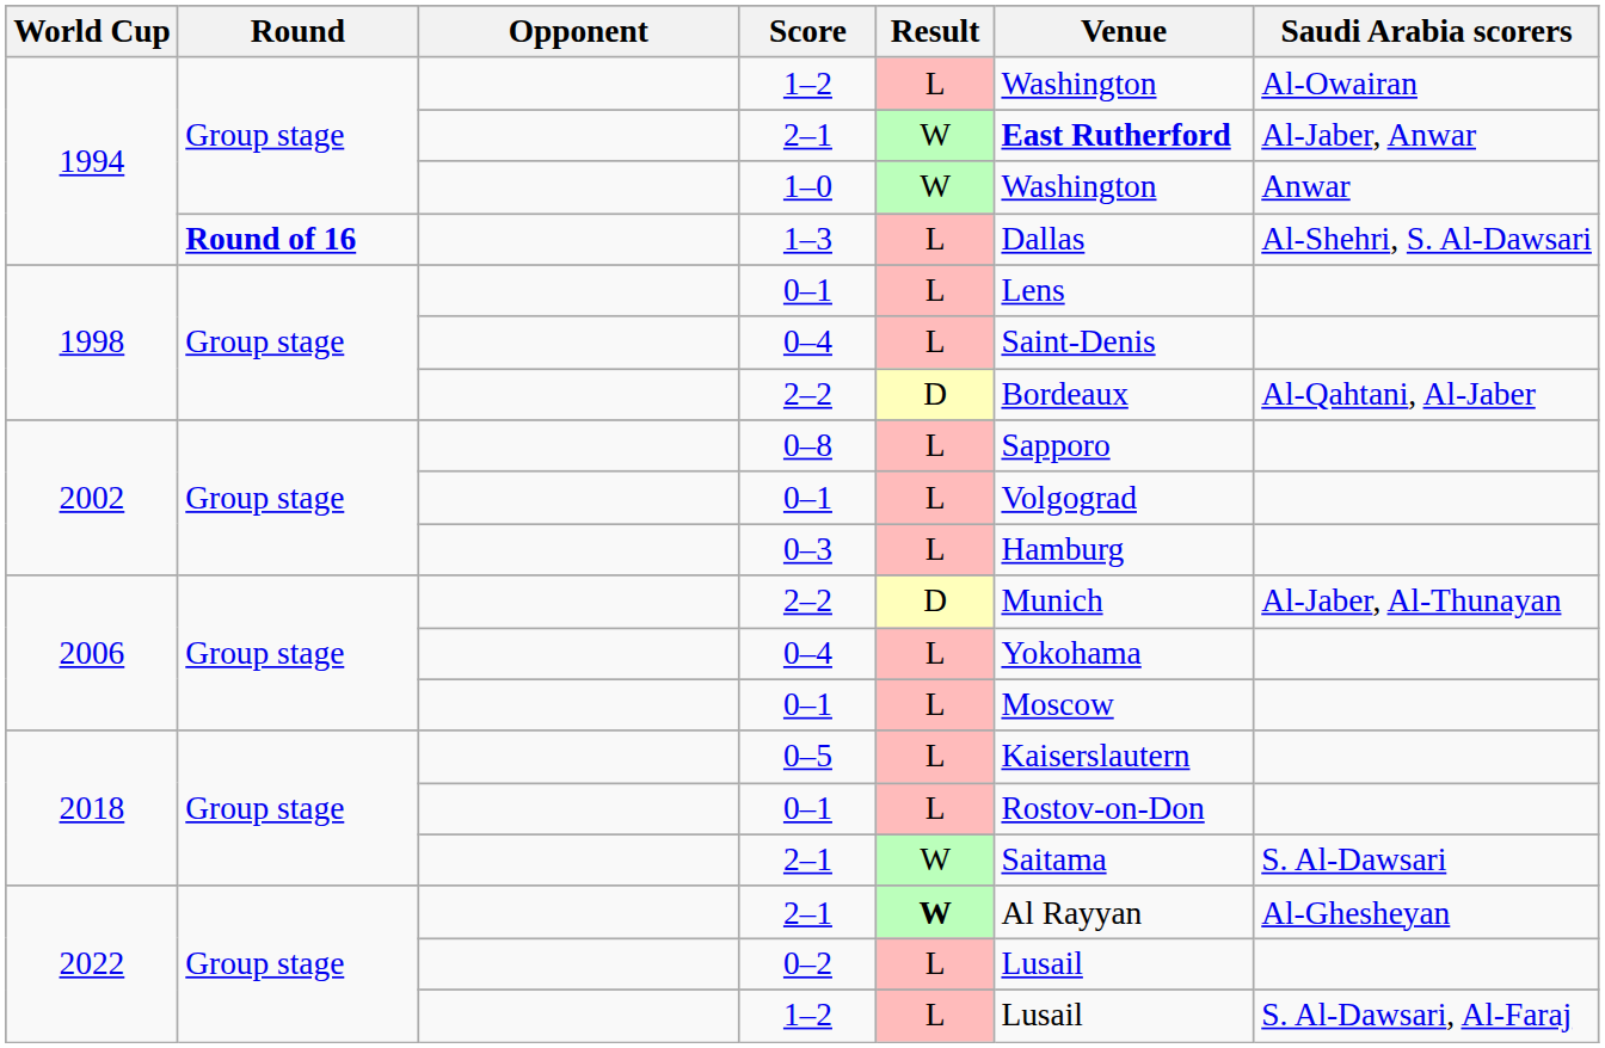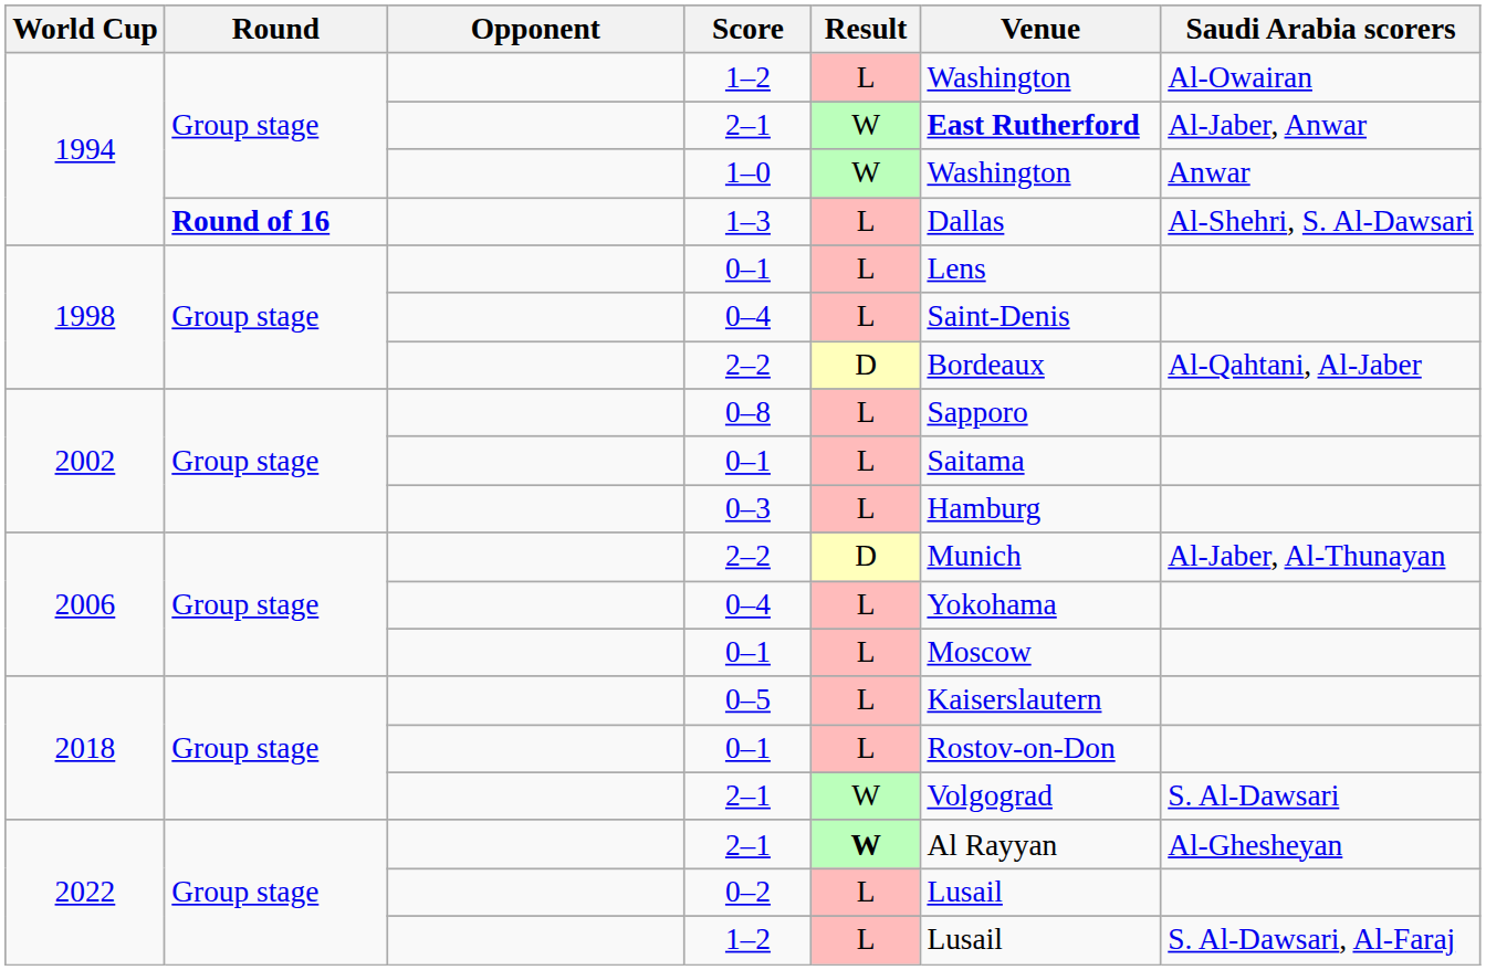2002 / 0–1 | Venue: Volgograd -> Saitama
2018 / 2–1 | Venue: Saitama -> Volgograd
